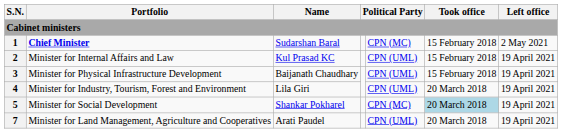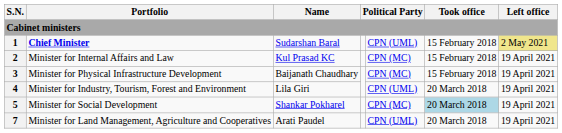Chief Minister | column 5: CPN (MC) -> CPN (UML)
Chief Minister | Left office: no background -> khaki background
Minister for Internal Affairs and Law | column 5: CPN (UML) -> CPN (MC)
Minister for Physical Infrastructure Development | column 5: CPN (UML) -> CPN (MC)
